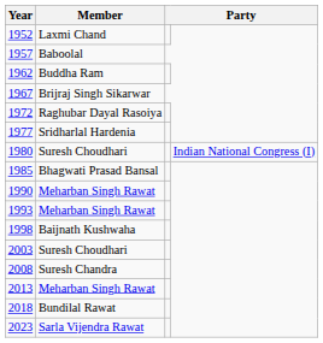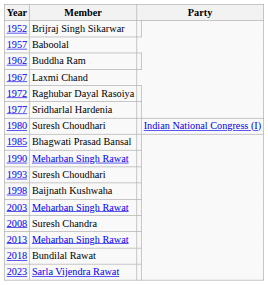1952 | Member: Laxmi Chand -> Brijraj Singh Sikarwar
1967 | Member: Brijraj Singh Sikarwar -> Laxmi Chand
1993 | Member: Meharban Singh Rawat -> Suresh Choudhari
2003 | Member: Suresh Choudhari -> Meharban Singh Rawat
